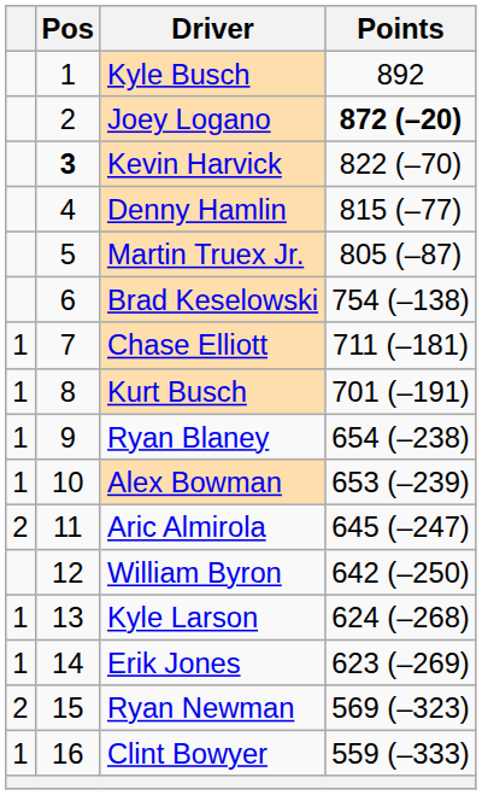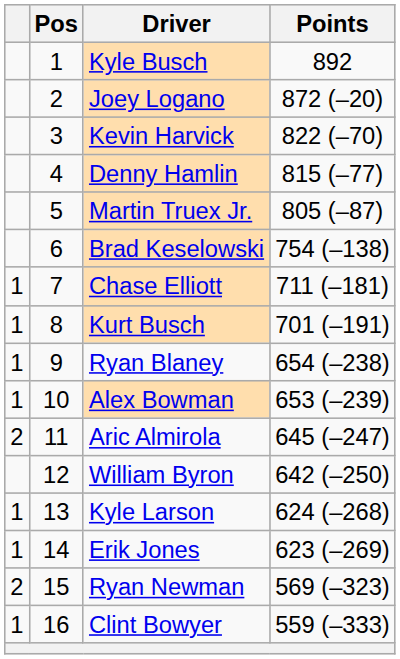Joey Logano | Points: bold -> normal
Kevin Harvick | Pos: bold -> normal
